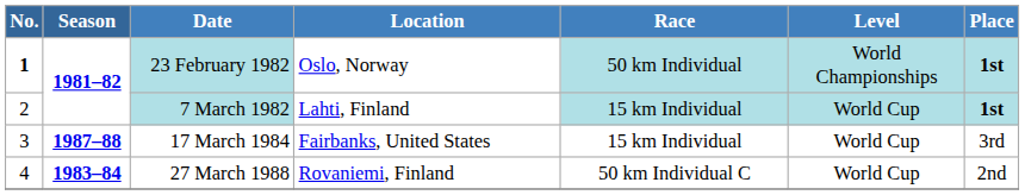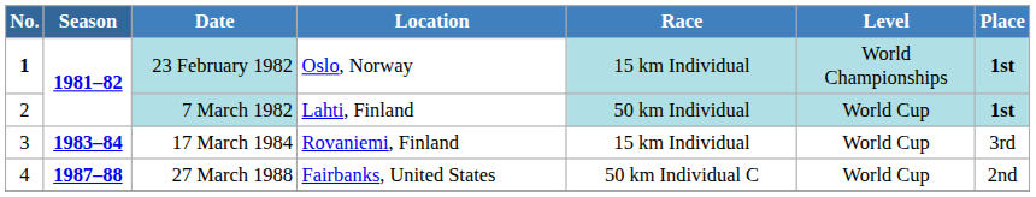23 February 1982 | Race: 50 km Individual -> 15 km Individual
7 March 1982 | Race: 15 km Individual -> 50 km Individual
17 March 1984 | Season: 1987–88 -> 1983–84
17 March 1984 | Location: Fairbanks, United States -> Rovaniemi, Finland
27 March 1988 | Season: 1983–84 -> 1987–88
27 March 1988 | Location: Rovaniemi, Finland -> Fairbanks, United States
